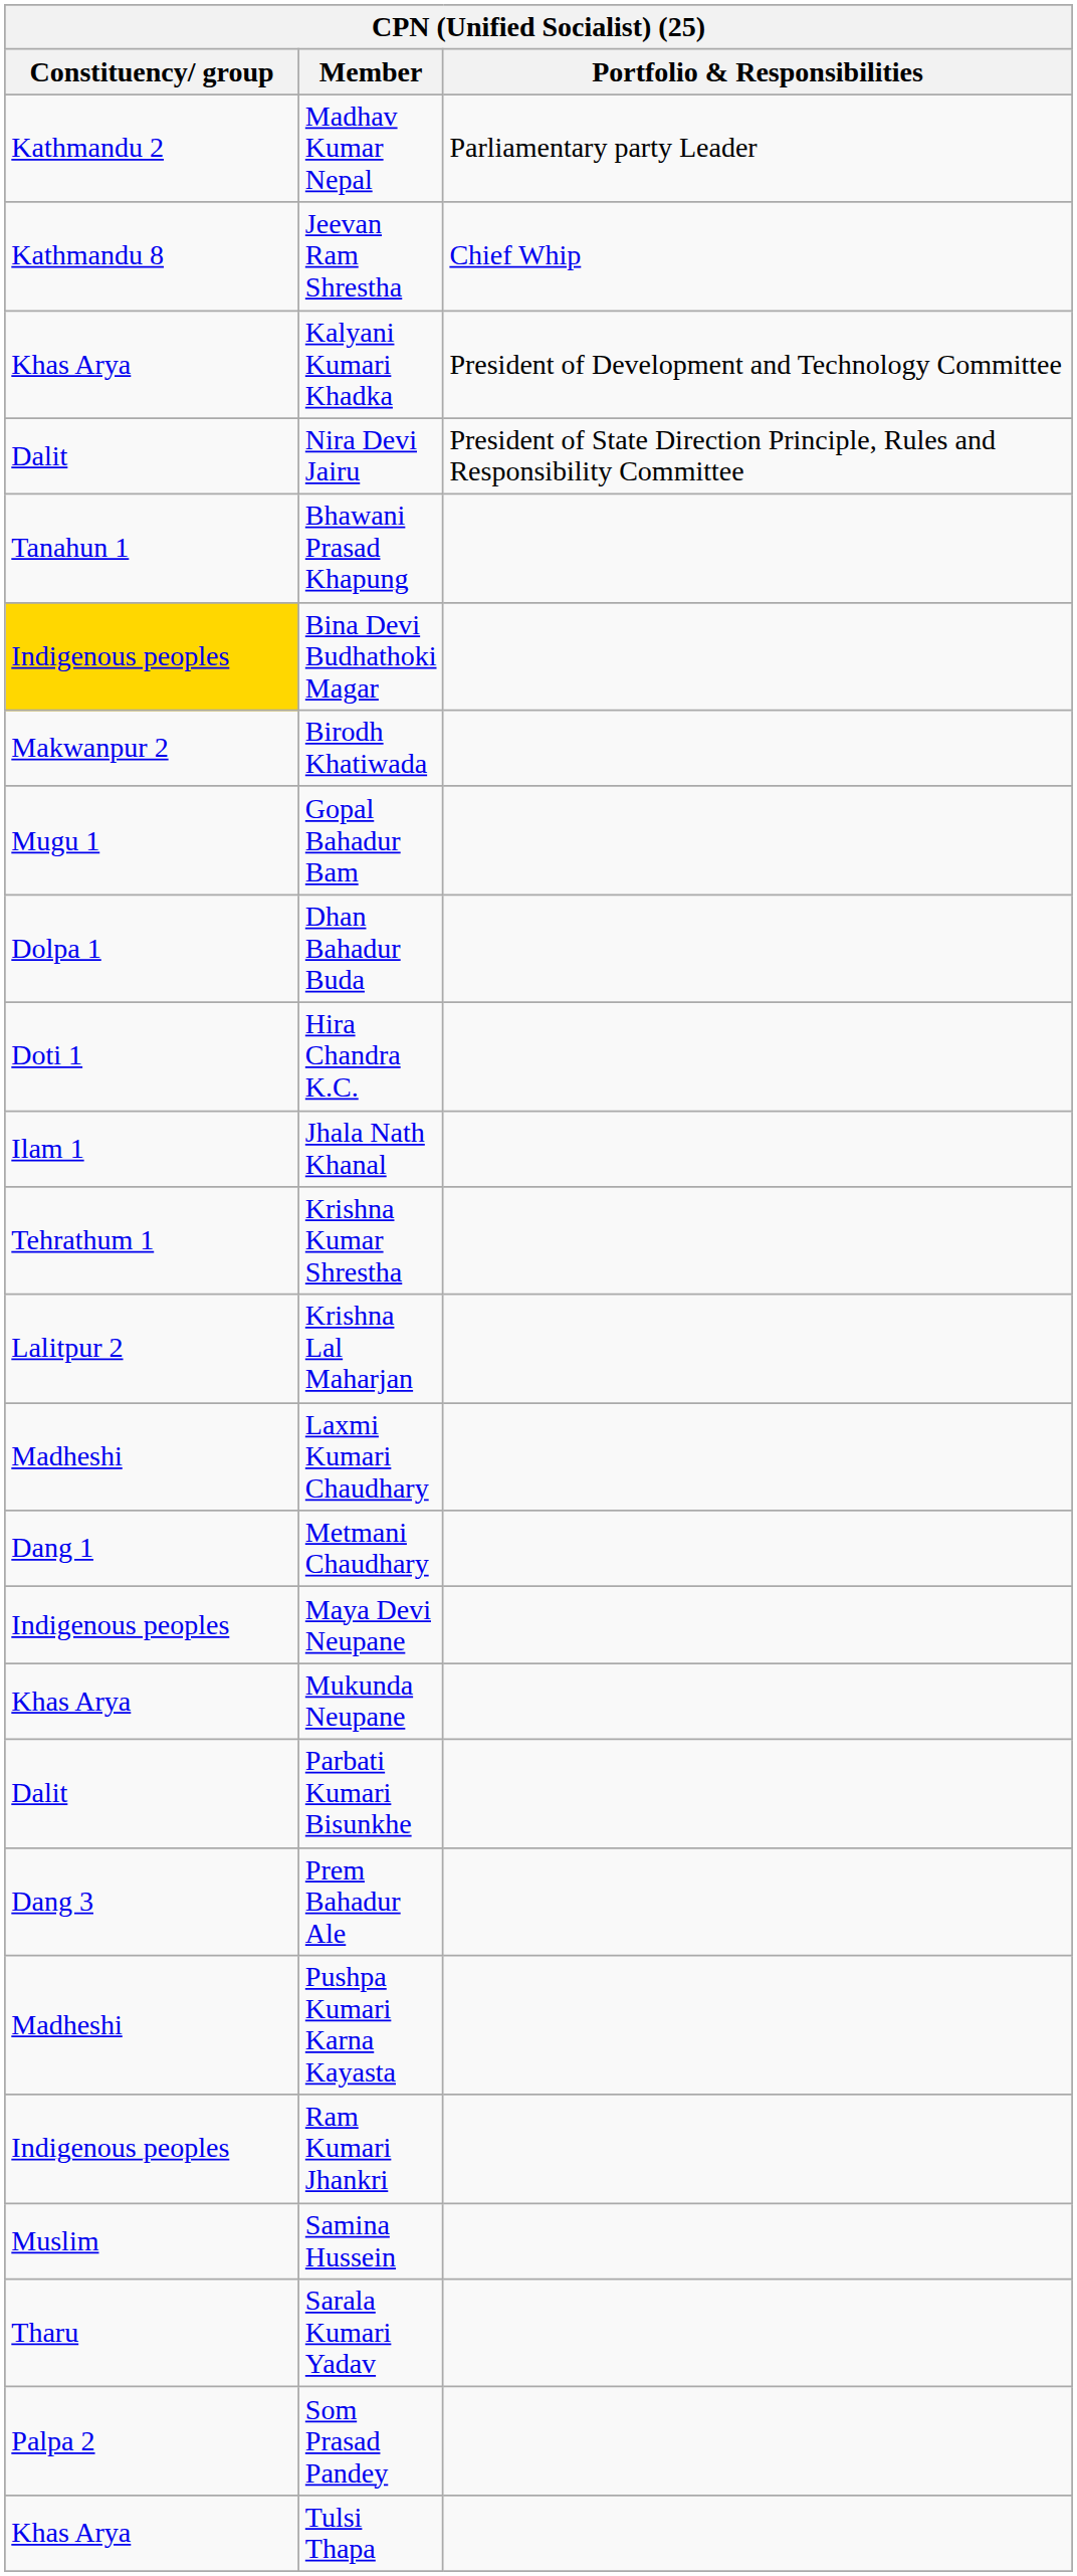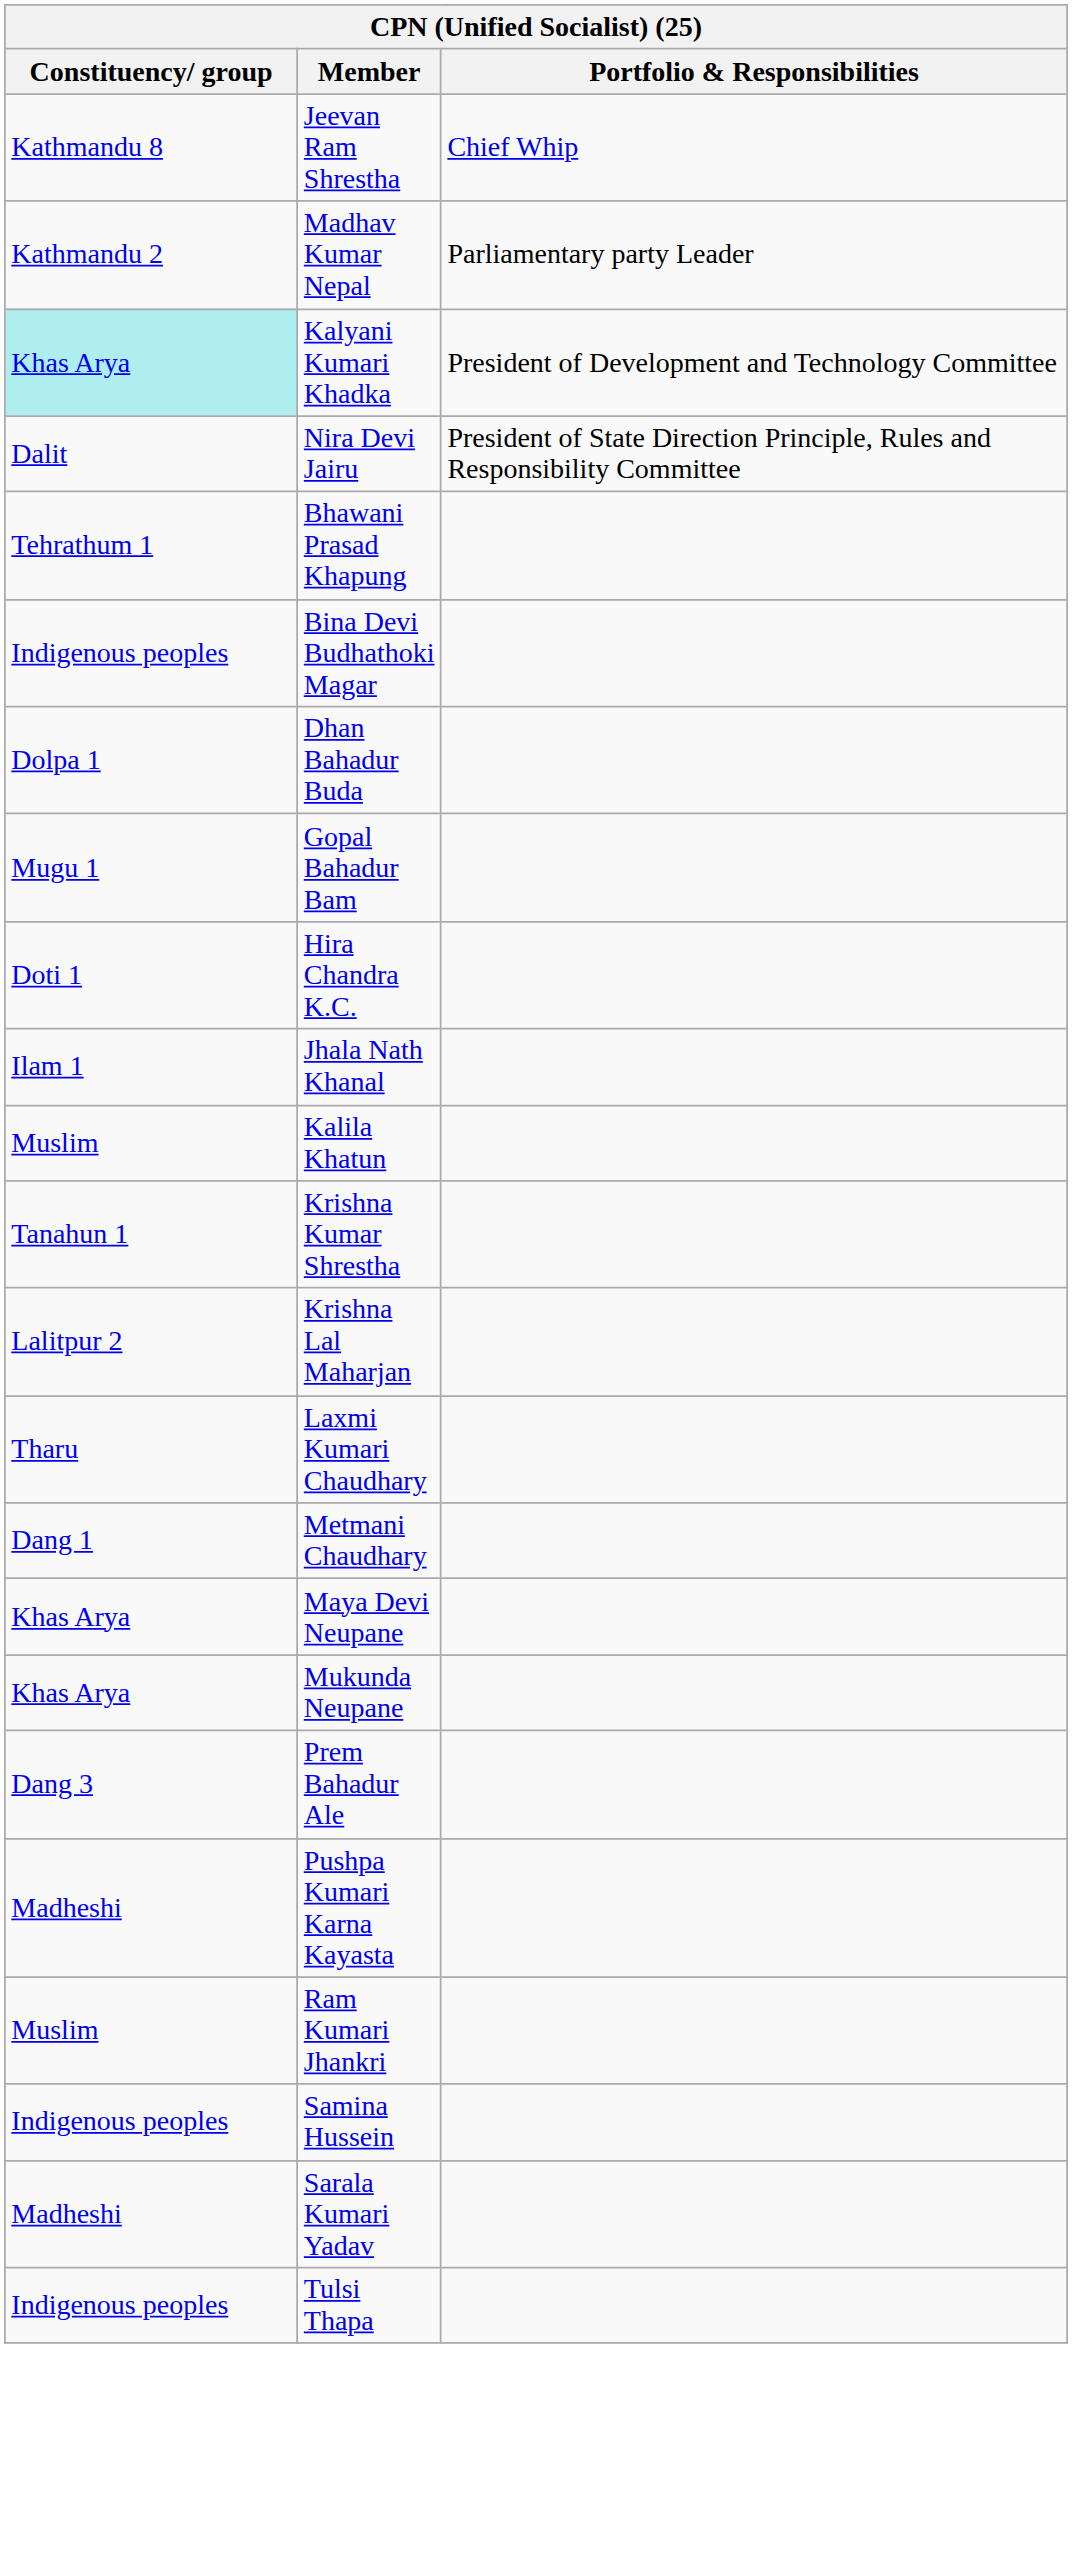rows swapped: Madhav Kumar Nepal <-> Jeevan Ram Shrestha
Kalyani Kumari Khadka | Constituency/ group: no background -> paleturquoise background
Bhawani Prasad Khapung | Constituency/ group: Tanahun 1 -> Tehrathum 1
Bina Devi Budhathoki Magar | Constituency/ group: gold background -> no background
- row: Makwanpur 2 | Birodh Khatiwada
rows swapped: Dhan Bahadur Buda <-> Gopal Bahadur Bam
+ row: Muslim | Kalila Khatun
Krishna Kumar Shrestha | Constituency/ group: Tehrathum 1 -> Tanahun 1
Laxmi Kumari Chaudhary | Constituency/ group: Madheshi -> Tharu
Maya Devi Neupane | Constituency/ group: Indigenous peoples -> Khas Arya
- row: Dalit | Parbati Kumari Bisunkhe
Ram Kumari Jhankri | Constituency/ group: Indigenous peoples -> Muslim
Samina Hussein | Constituency/ group: Muslim -> Indigenous peoples
Sarala Kumari Yadav | Constituency/ group: Tharu -> Madheshi
- row: Palpa 2 | Som Prasad Pandey
Tulsi Thapa | Constituency/ group: Khas Arya -> Indigenous peoples
